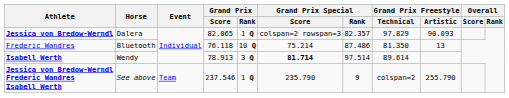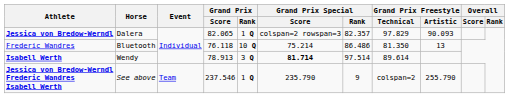Frederic Wandres | Grand Prix Special / Rank: 87.486 -> 86.486
